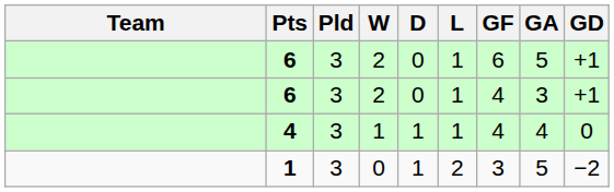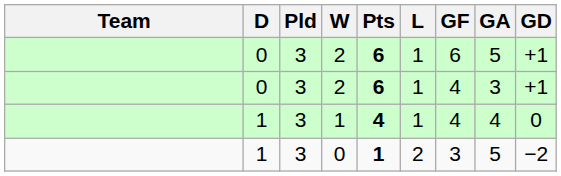columns swapped: Pts <-> D
